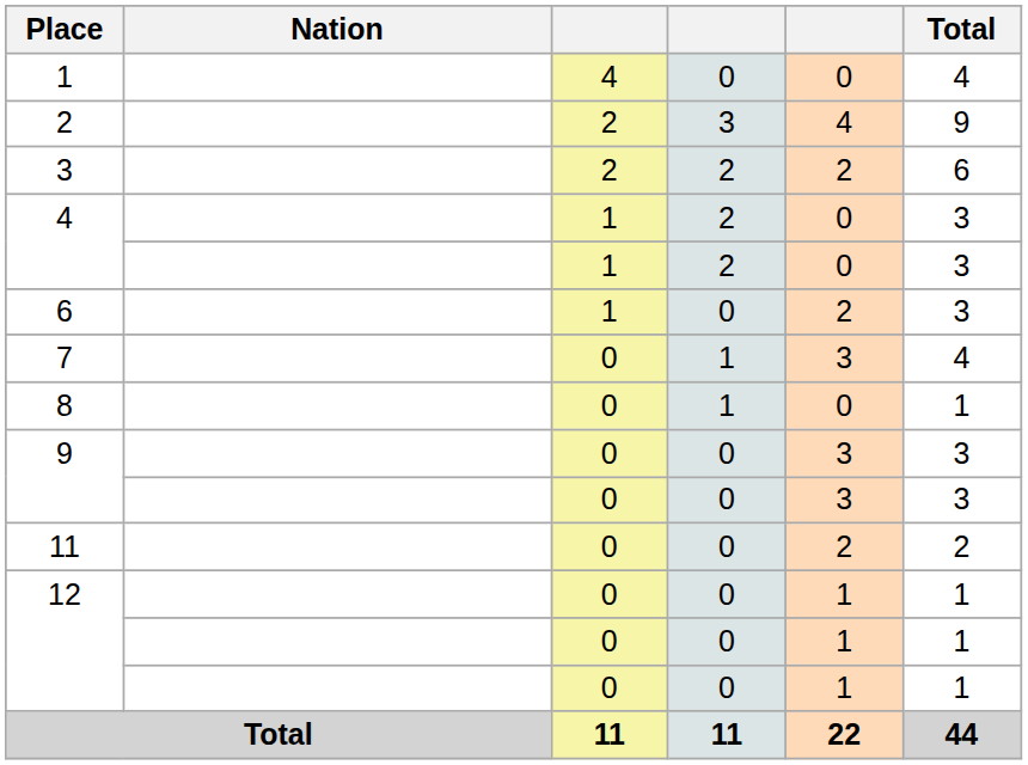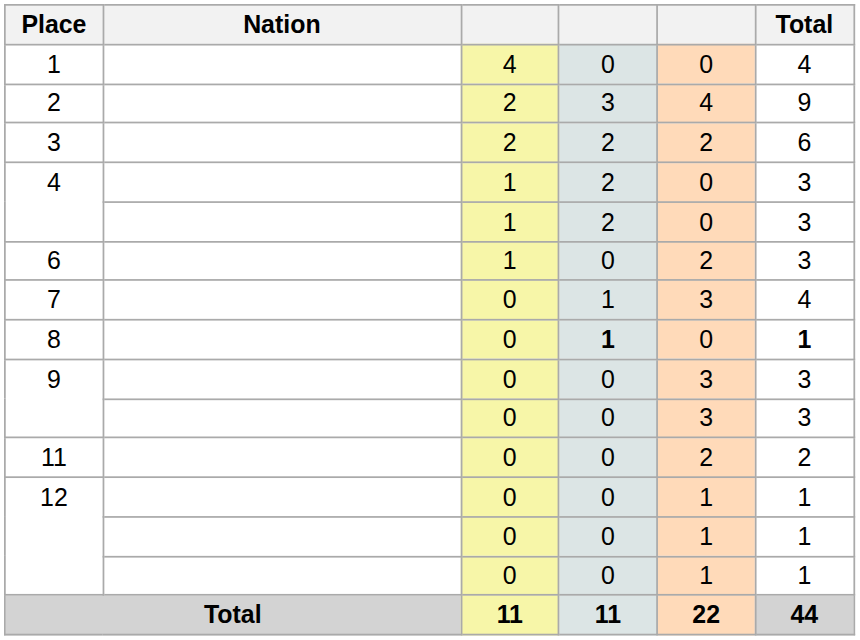8 | column 4: normal -> bold
8 | Total: normal -> bold
